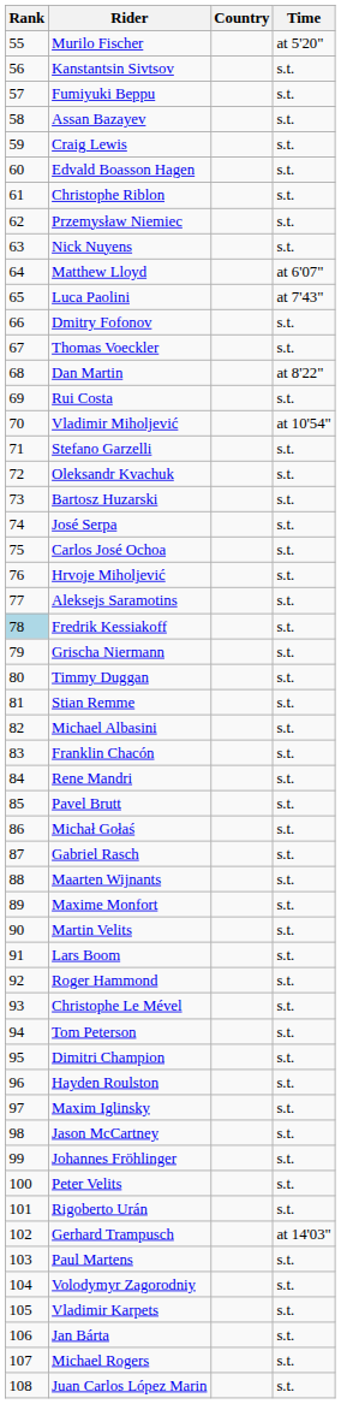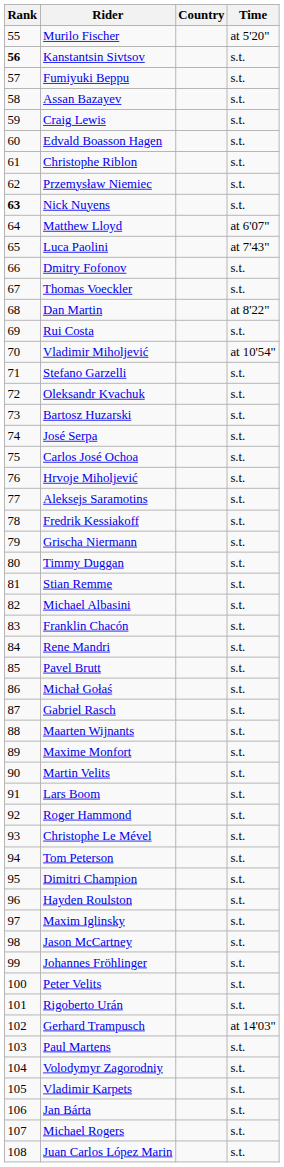Kanstantsin Sivtsov | Rank: normal -> bold
Nick Nuyens | Rank: normal -> bold
Fredrik Kessiakoff | Rank: lightblue background -> no background
